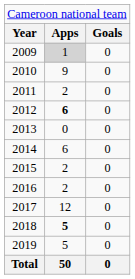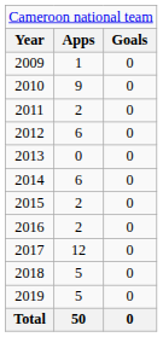2009 | column 2: lightgrey background -> no background
2012 | column 2: bold -> normal
2018 | column 2: bold -> normal
